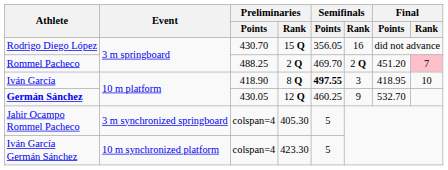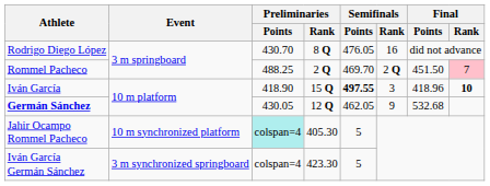Rodrigo Diego López | Preliminaries / Rank: 15 Q -> 8 Q
Rodrigo Diego López | Semifinals / Points: 356.05 -> 476.05
Rommel Pacheco | Final / Points: 451.20 -> 451.50
Iván García | Preliminaries / Rank: 8 Q -> 15 Q
Iván García | Final / Points: 418.95 -> 418.96
Iván García | Final / Rank: normal -> bold
Germán Sánchez | Semifinals / Points: 460.25 -> 462.05
Germán Sánchez | Final / Points: 532.70 -> 532.68
Jahir Ocampo Rommel Pacheco | Event: 3 m synchronized springboard -> 10 m synchronized platform
Jahir Ocampo Rommel Pacheco | Preliminaries / Points: no background -> paleturquoise background
Iván García Germán Sánchez | Event: 10 m synchronized platform -> 3 m synchronized springboard
